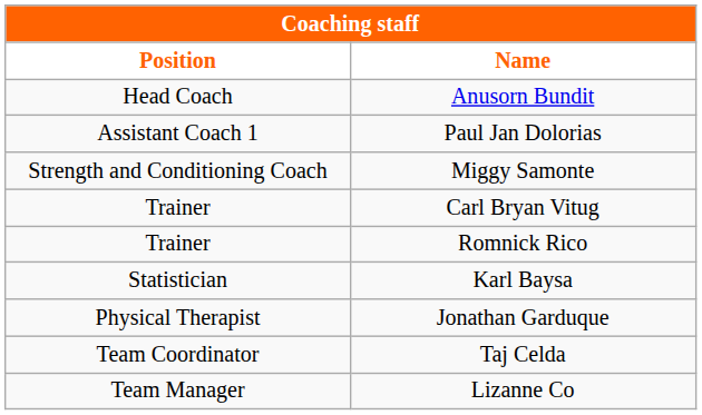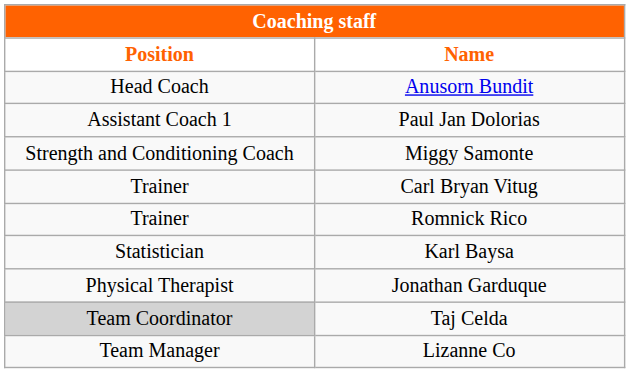Taj Celda | Position: no background -> lightgrey background
